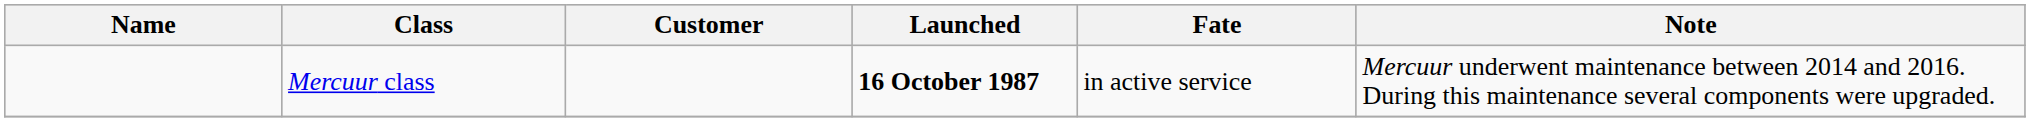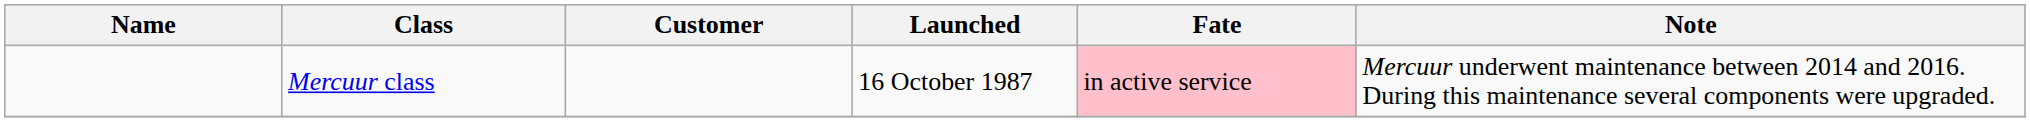Mercuur class | Launched: bold -> normal
Mercuur class | Fate: no background -> pink background
